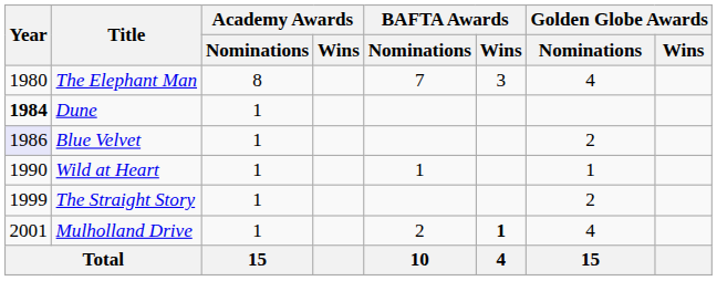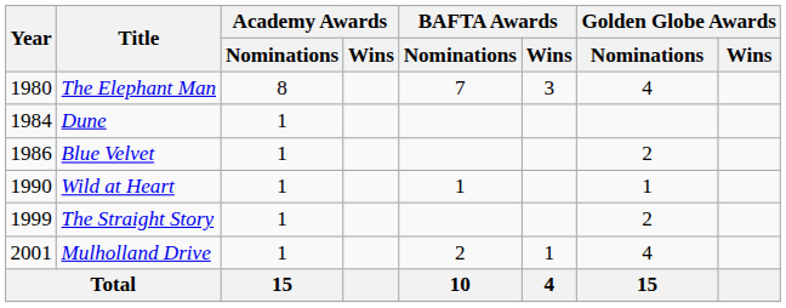Dune | Year: bold -> normal
Blue Velvet | Year: lavender background -> no background
Mulholland Drive | BAFTA Awards / Wins: bold -> normal
